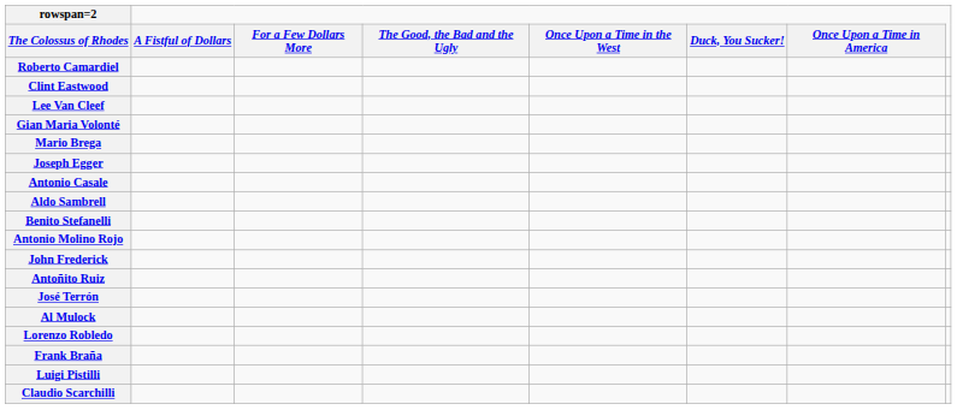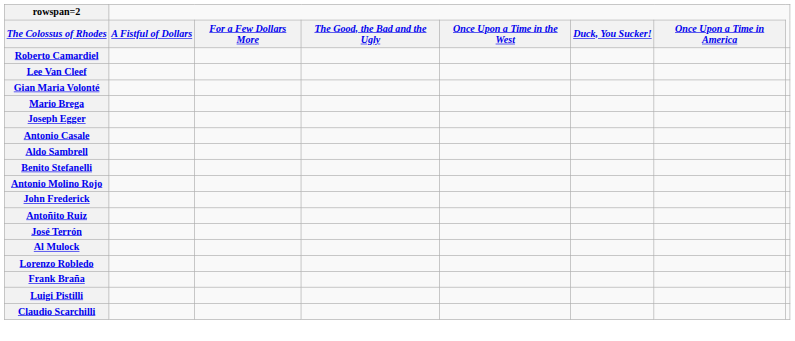- row: Clint Eastwood
